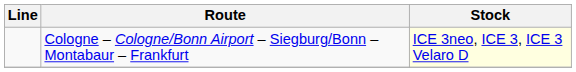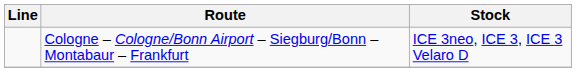row 2 | Stock: lightyellow background -> no background
